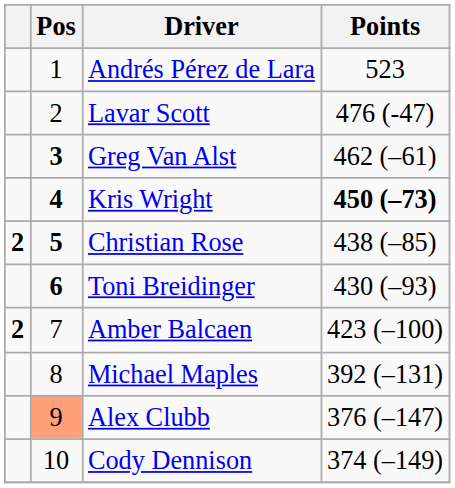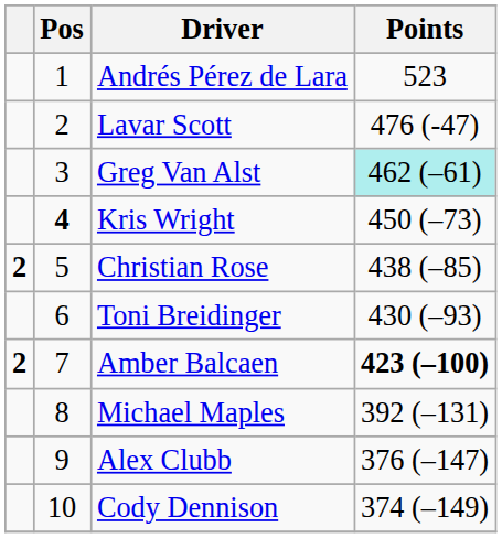Greg Van Alst | Pos: bold -> normal
Greg Van Alst | Points: no background -> paleturquoise background
Kris Wright | Points: bold -> normal
Christian Rose | Pos: bold -> normal
Toni Breidinger | Pos: bold -> normal
Amber Balcaen | Points: normal -> bold
Alex Clubb | Pos: lightsalmon background -> no background
